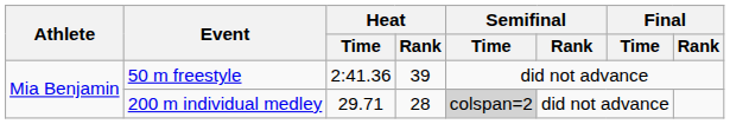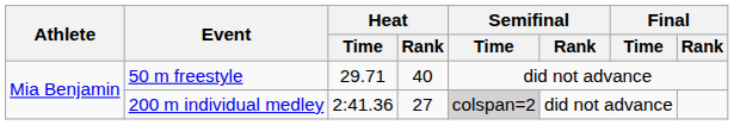50 m freestyle | Heat / Time: 2:41.36 -> 29.71
50 m freestyle | Heat / Rank: 39 -> 40
200 m individual medley | Heat / Time: 29.71 -> 2:41.36
200 m individual medley | Heat / Rank: 28 -> 27
